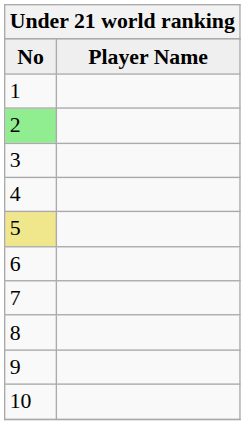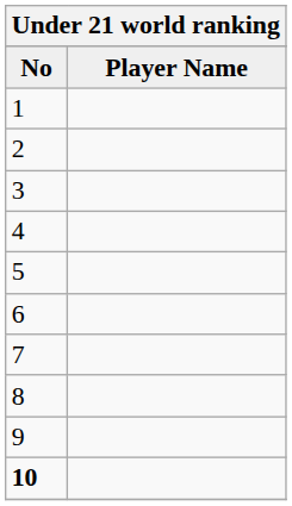2 | No: lightgreen background -> no background
5 | No: khaki background -> no background
10 | No: normal -> bold
